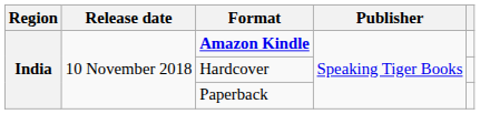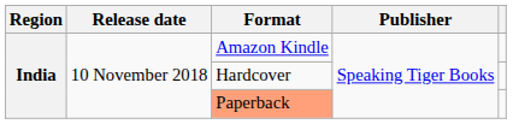Amazon Kindle | Format: bold -> normal
Paperback | Format: no background -> lightsalmon background
